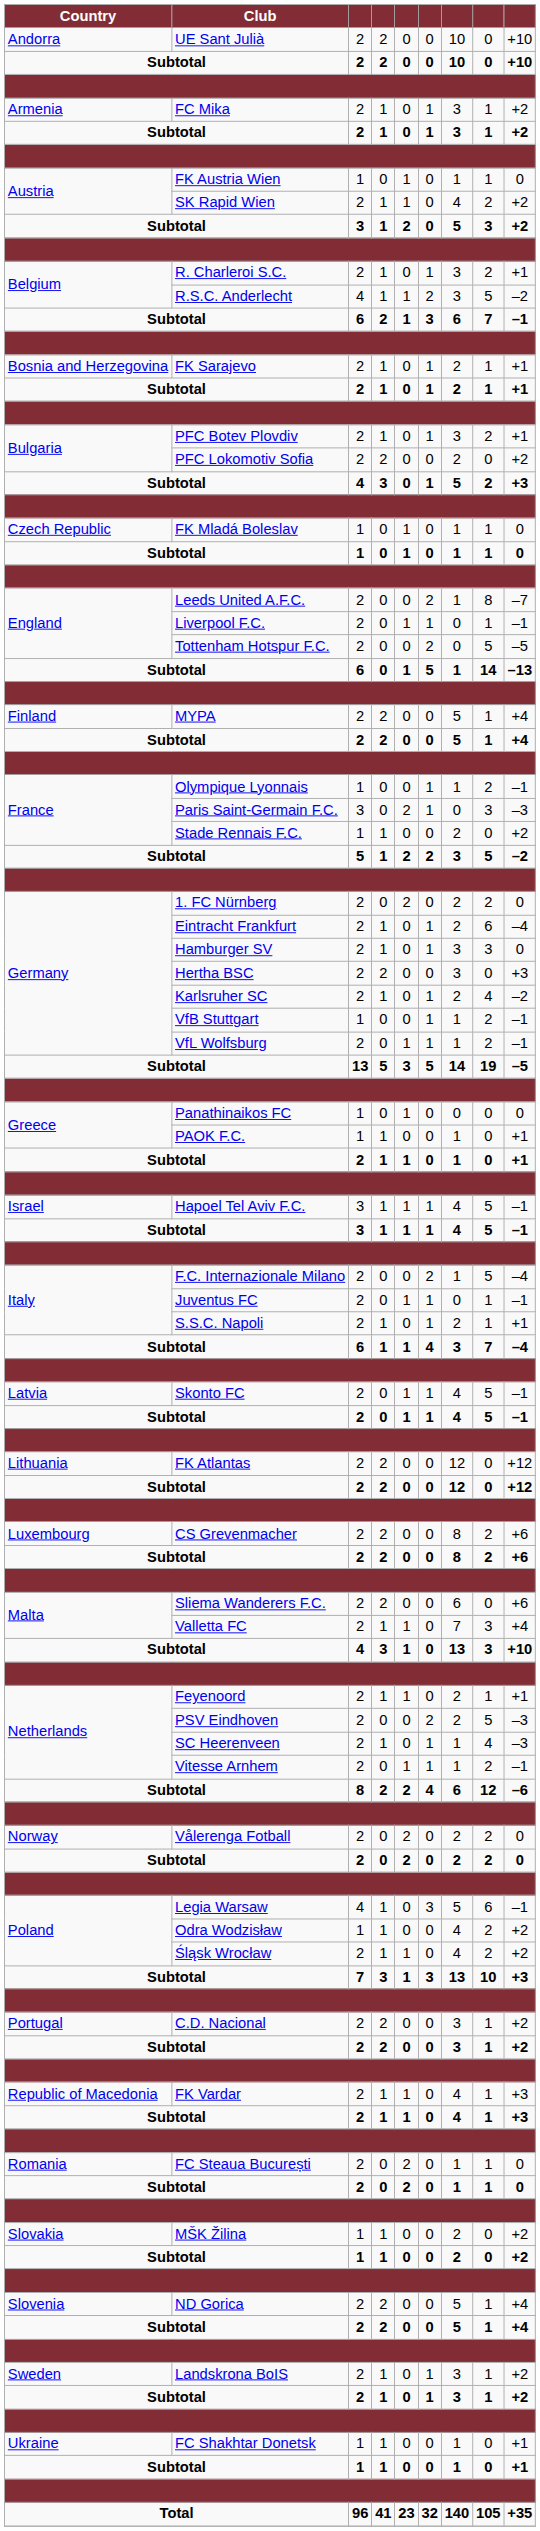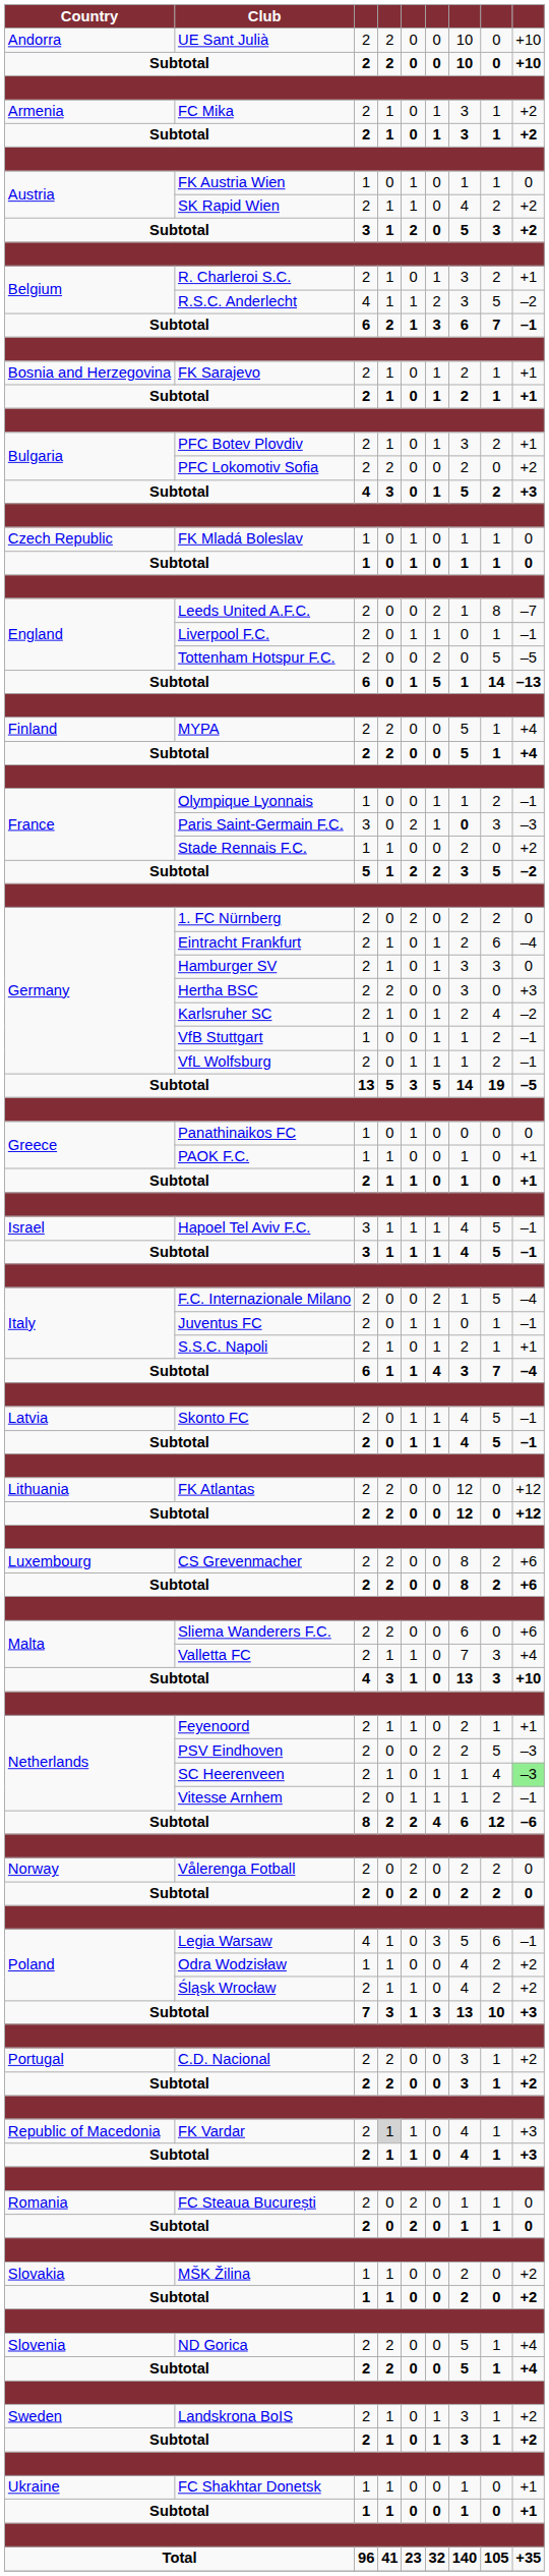Paris Saint-Germain F.C. | column 7: normal -> bold
SC Heerenveen | column 9: no background -> lightgreen background
FK Vardar | column 4: no background -> lightgrey background
